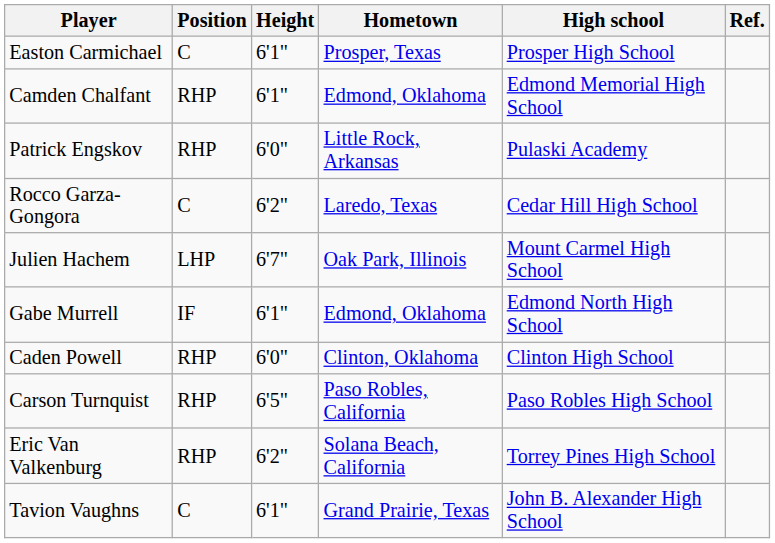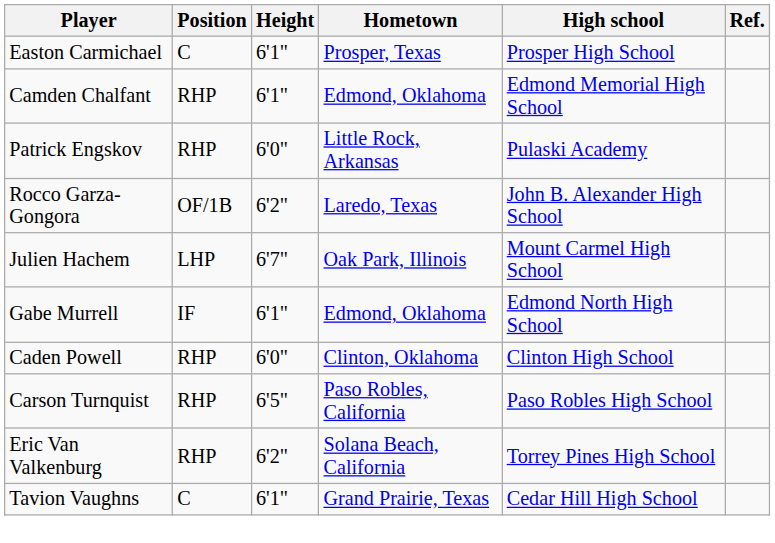Rocco Garza-Gongora | Position: C -> OF/1B
Rocco Garza-Gongora | High school: Cedar Hill High School -> John B. Alexander High School
Tavion Vaughns | High school: John B. Alexander High School -> Cedar Hill High School
